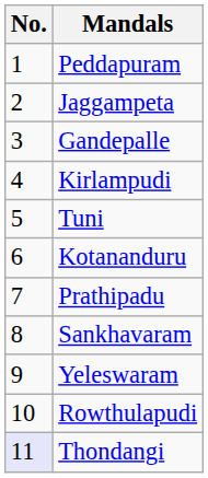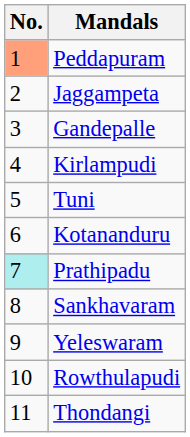Peddapuram | No.: no background -> lightsalmon background
Prathipadu | No.: no background -> paleturquoise background
Thondangi | No.: lavender background -> no background
